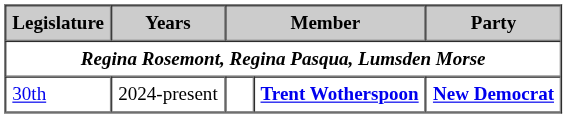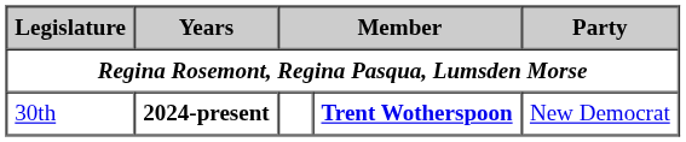30th | Years: normal -> bold
30th | Party: bold -> normal
